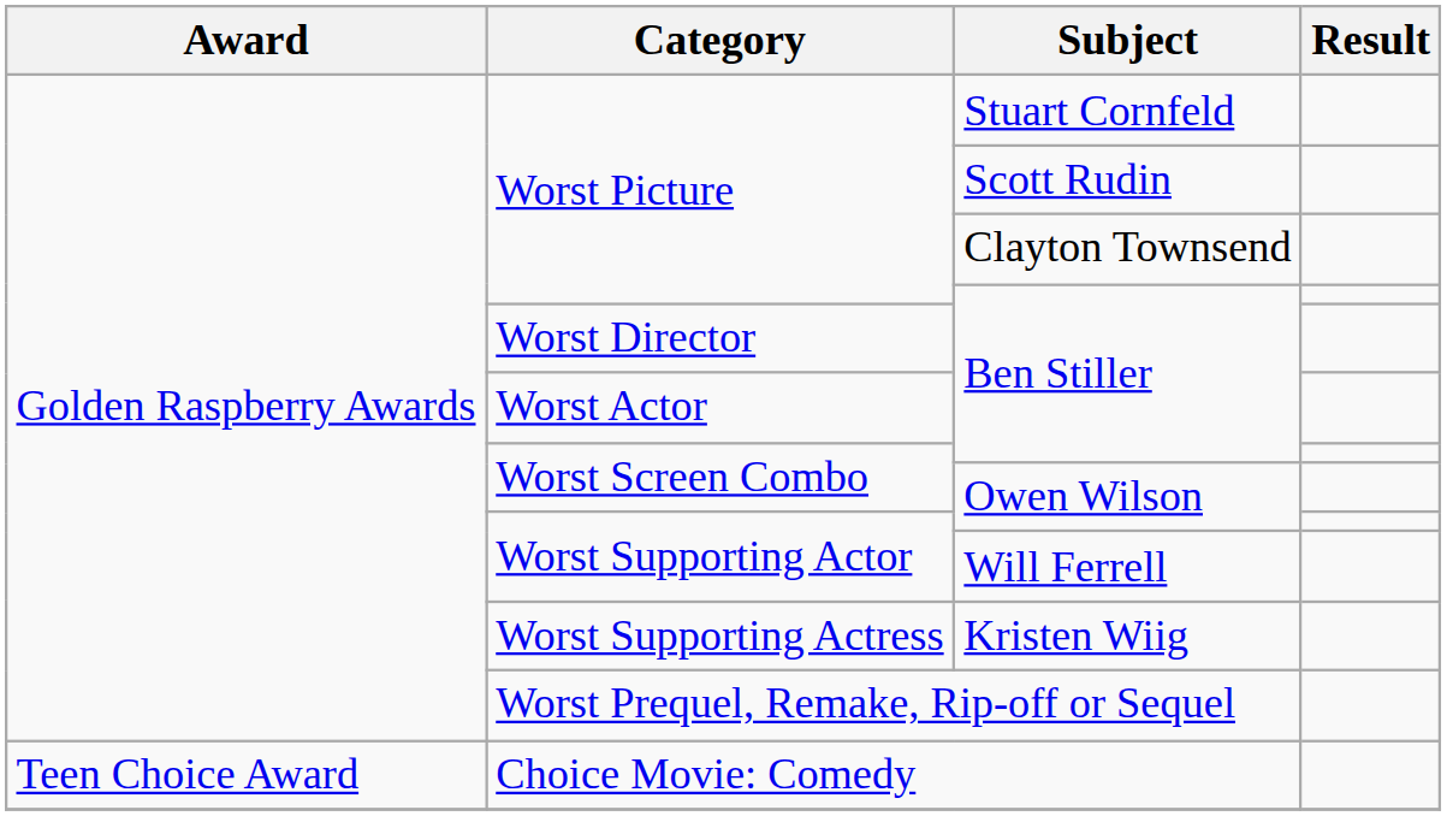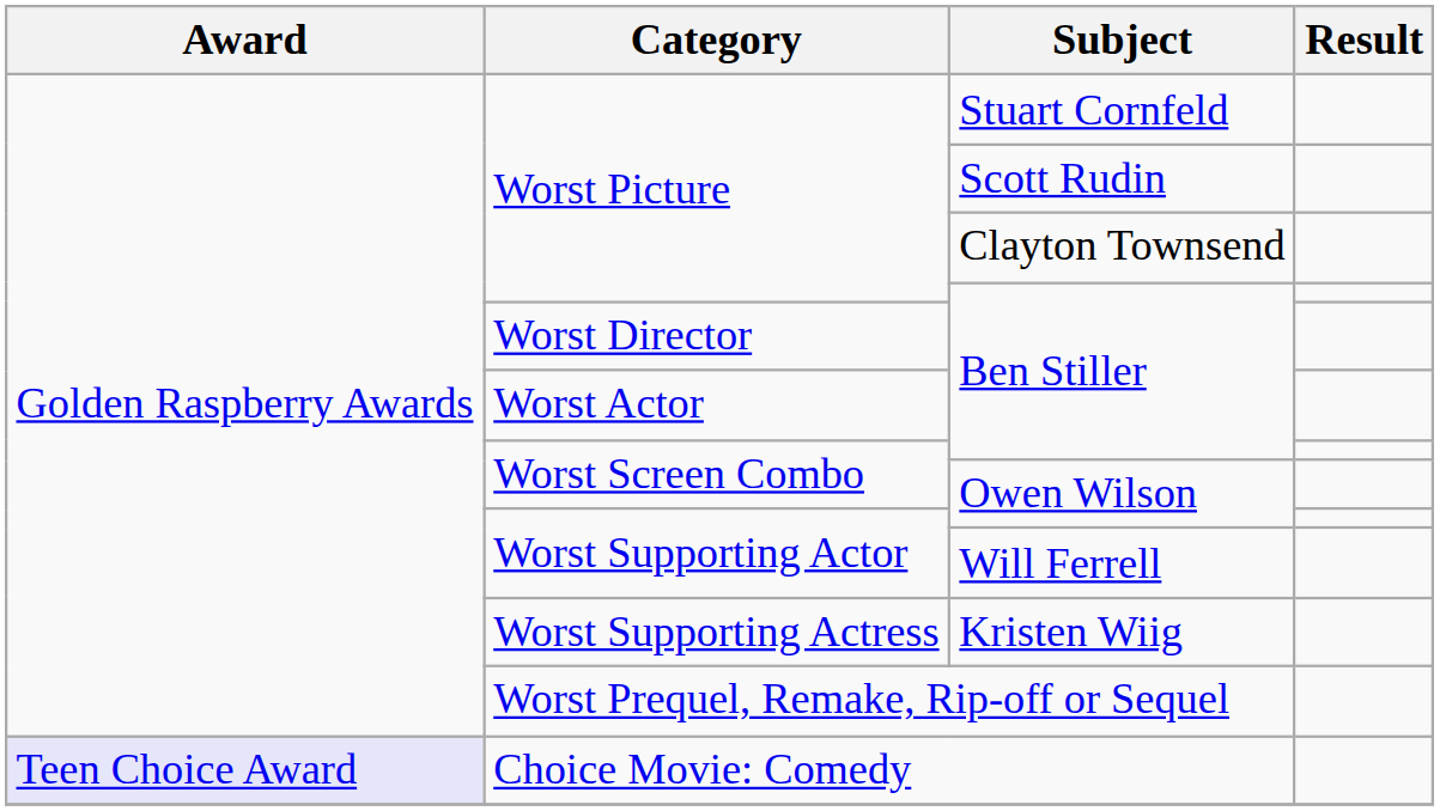Choice Movie: Comedy | Award: no background -> lavender background
